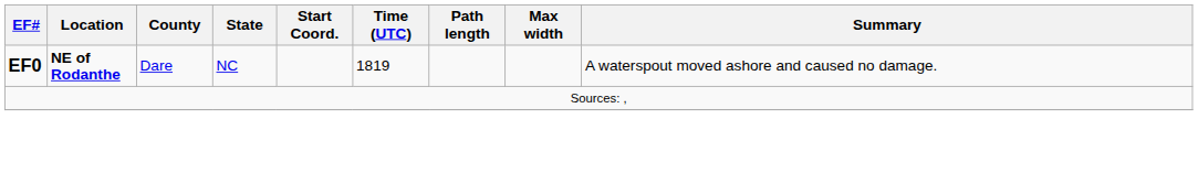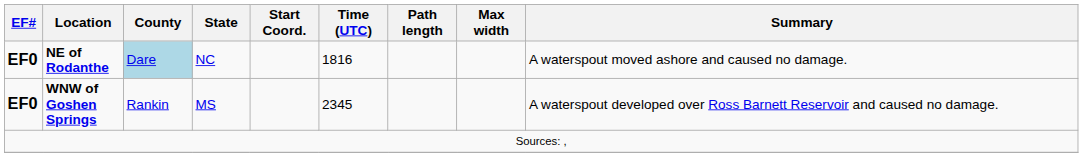NE of Rodanthe | County: no background -> lightblue background
NE of Rodanthe | Time (UTC): 1819 -> 1816
+ row: EF0 | WNW of Goshen Springs | Rankin | MS | 2345 | A waterspout developed over Ross Barnett Reservoir and caused no damage.
